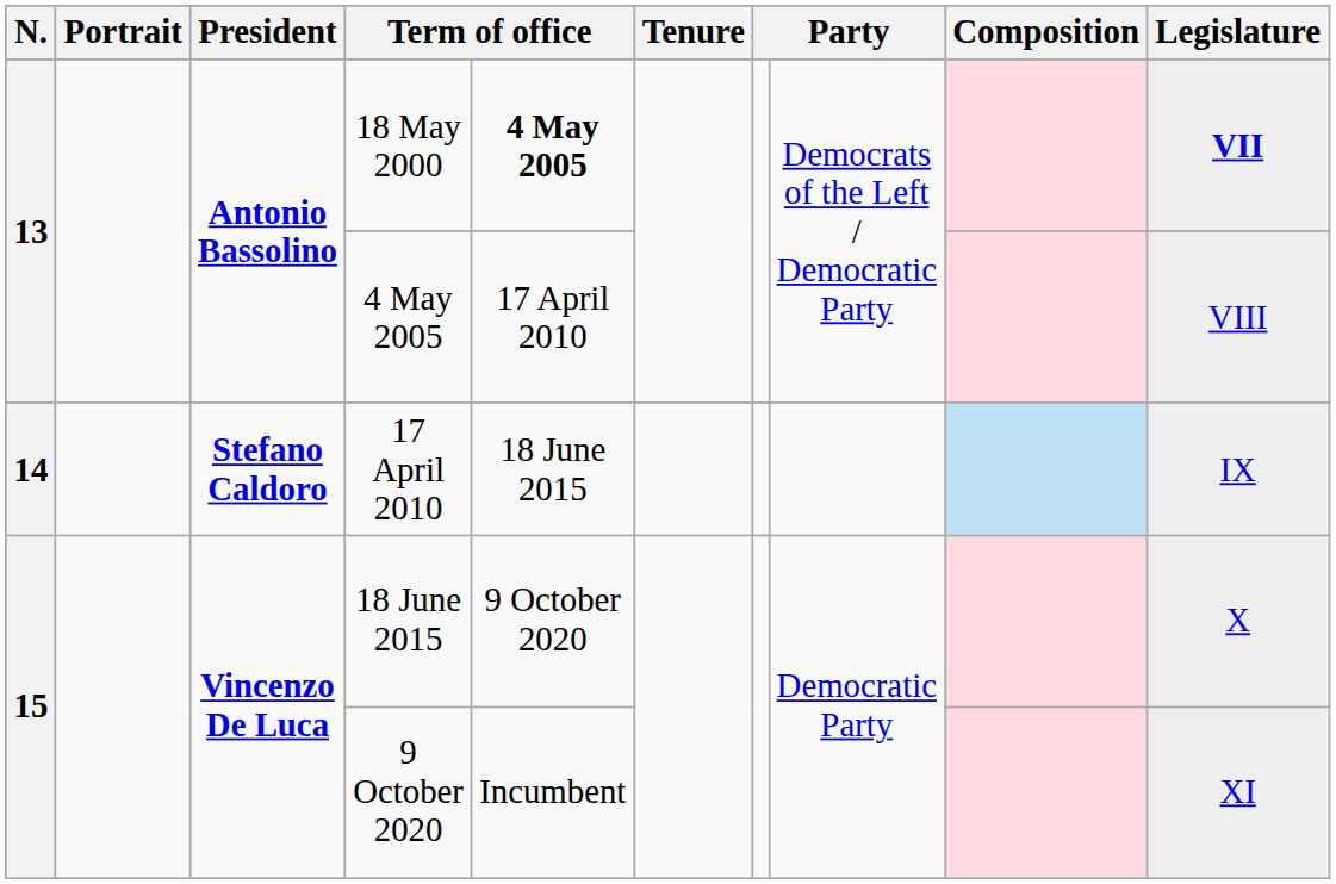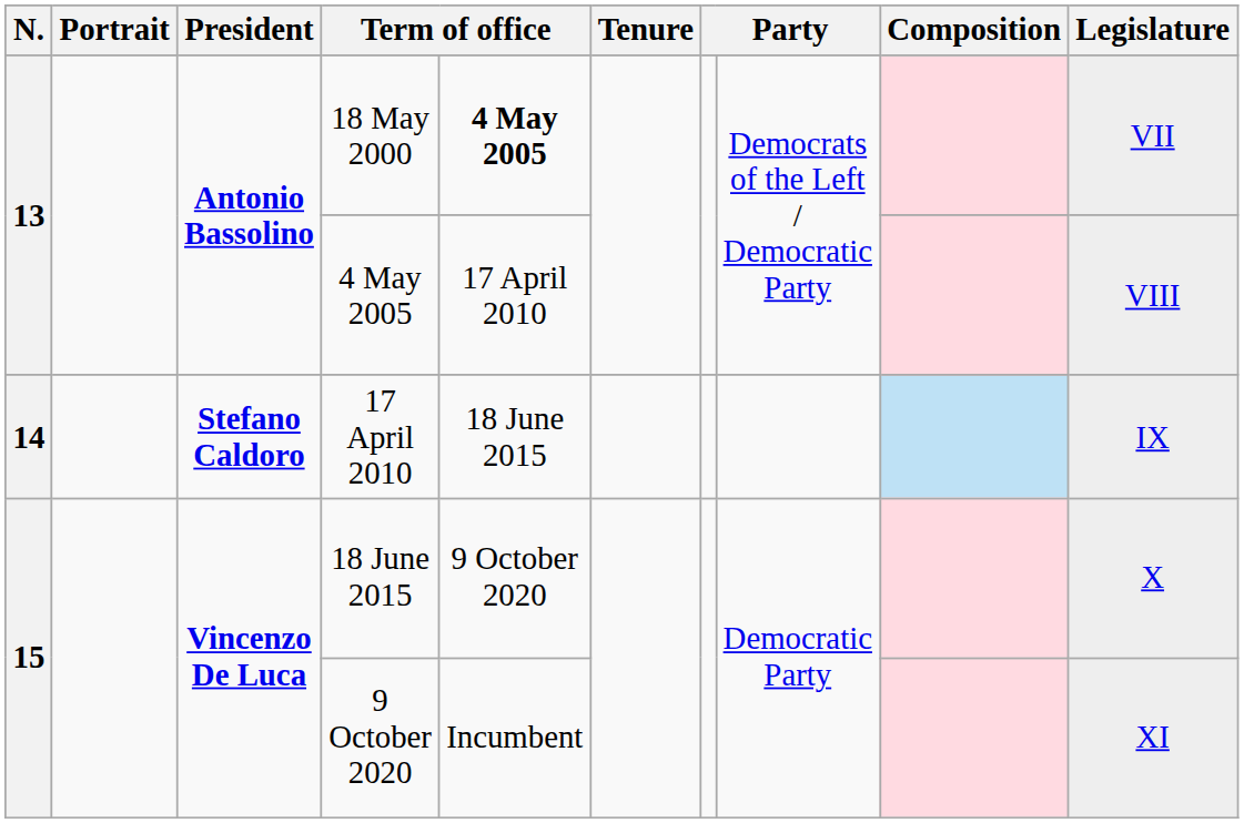18 May 2000 | Legislature: bold -> normal
